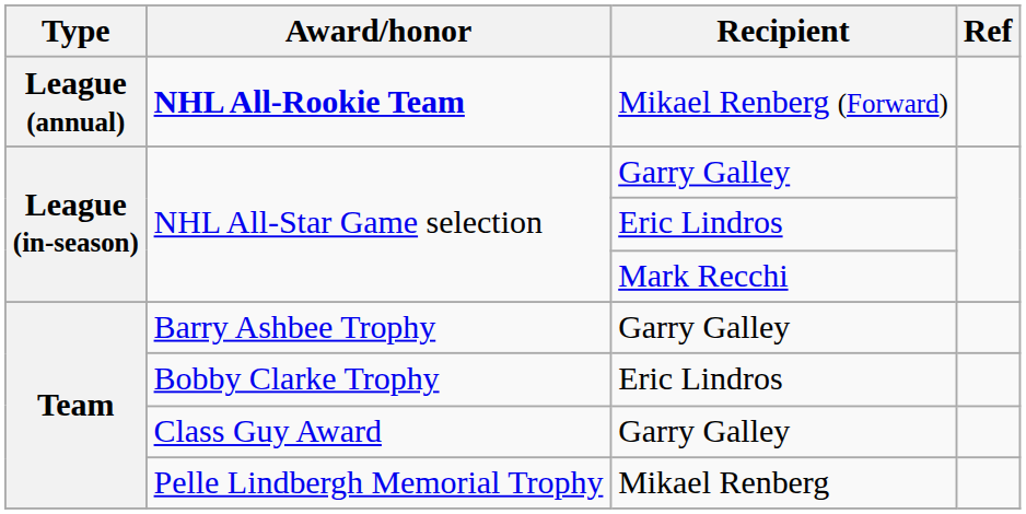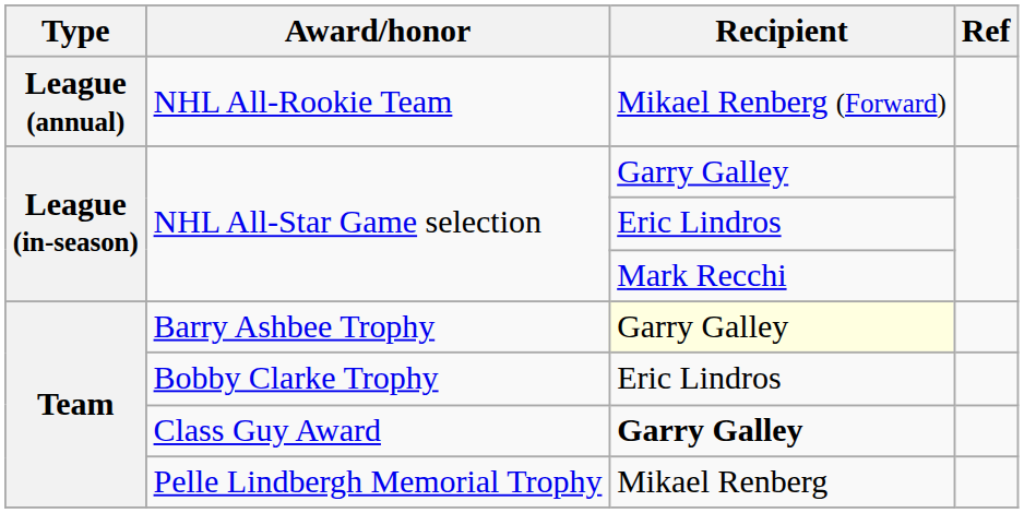NHL All-Rookie Team | Award/honor: bold -> normal
Barry Ashbee Trophy | Recipient: no background -> lightyellow background
Class Guy Award | Recipient: normal -> bold
